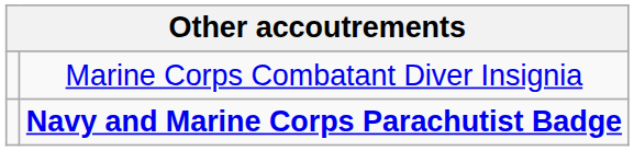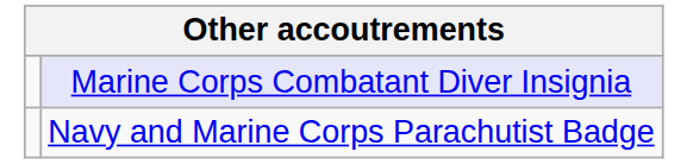Marine Corps Combatant Diver Insignia | column 2: no background -> lavender background
Navy and Marine Corps Parachutist Badge | column 2: bold -> normal
